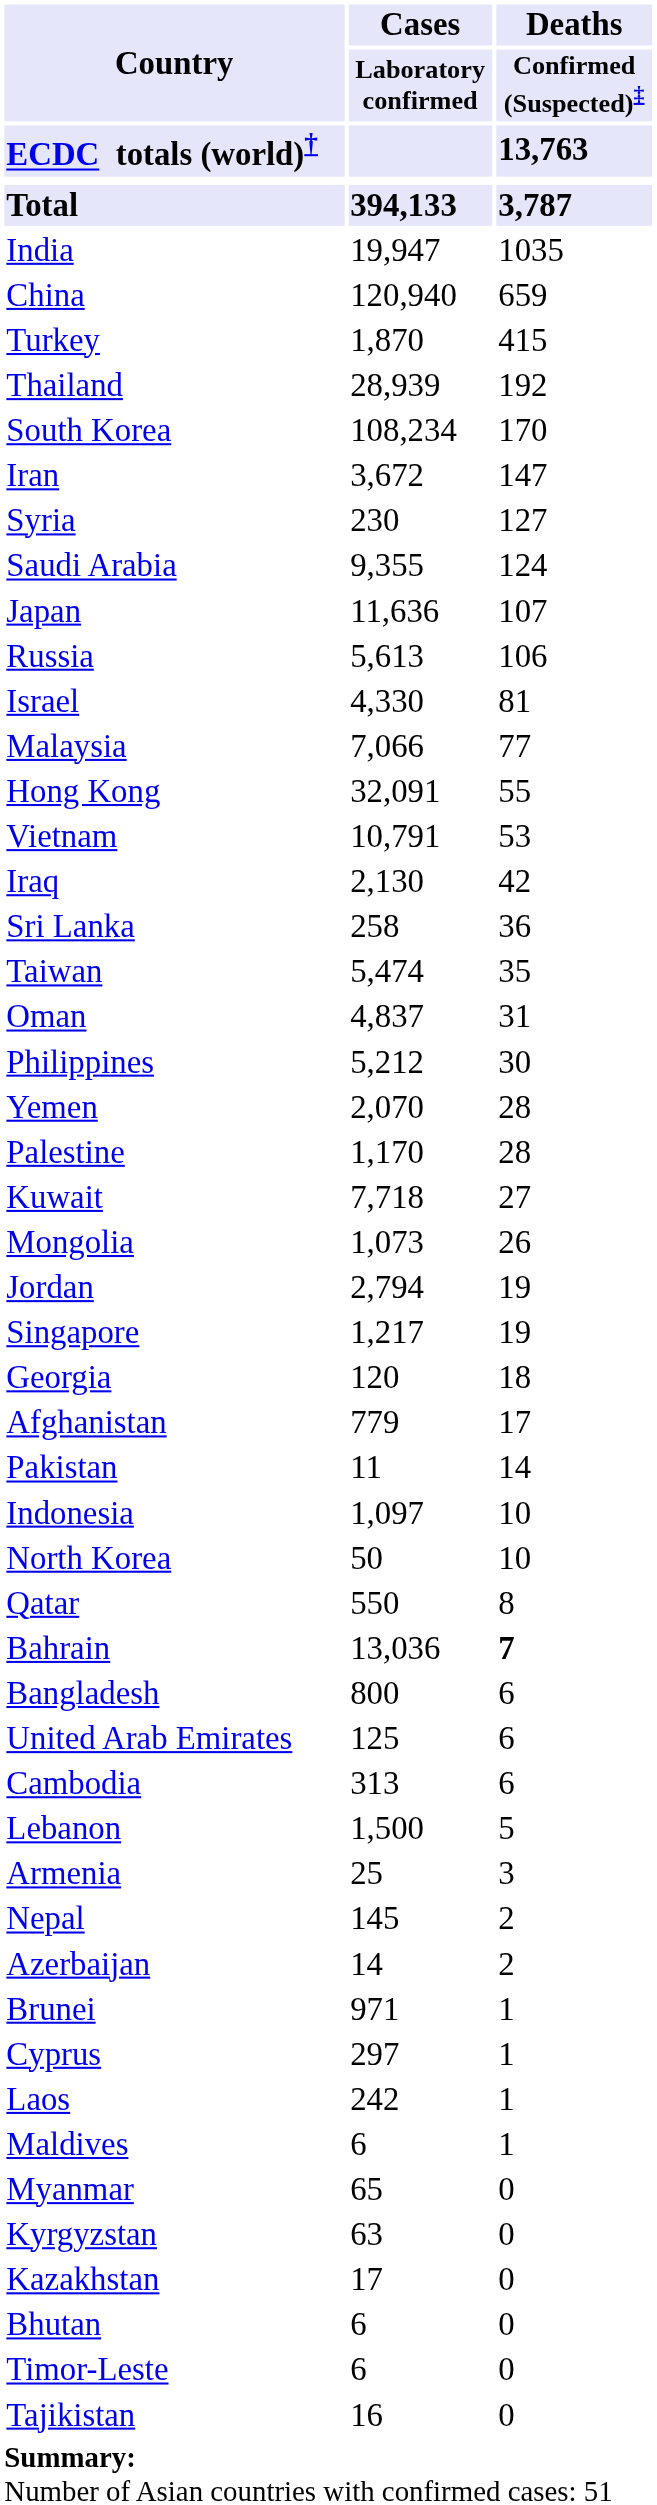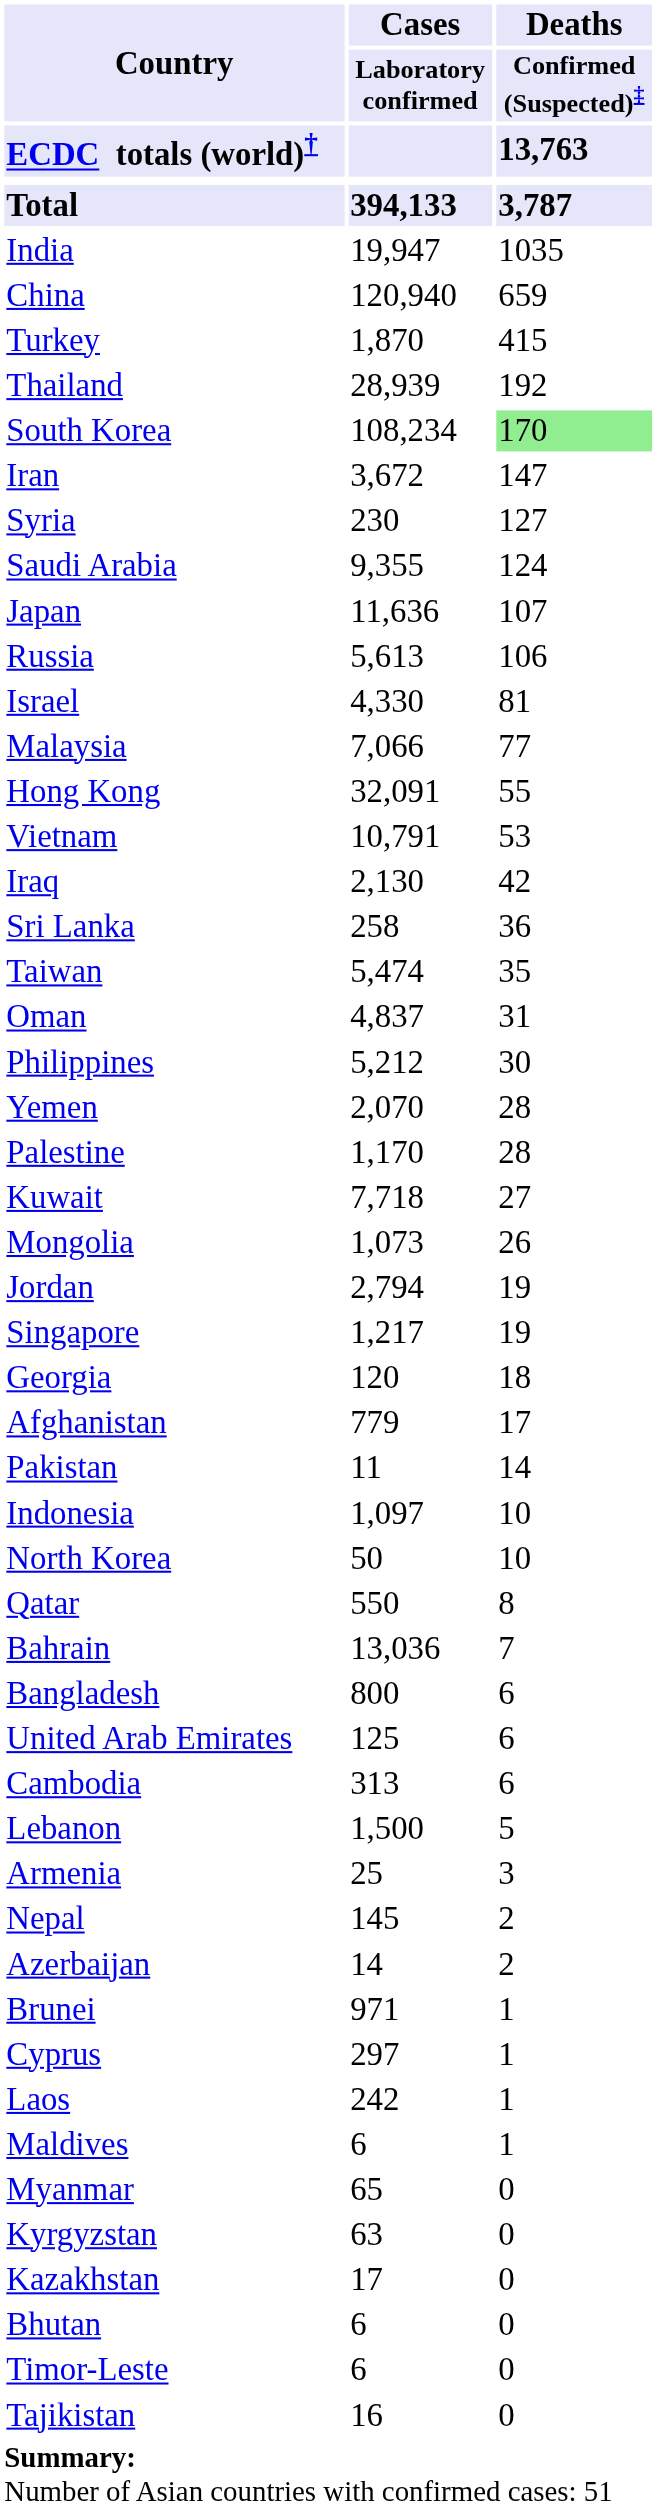South Korea | Deaths / Confirmed (Suspected)‡: no background -> lightgreen background
Bahrain | Deaths / Confirmed (Suspected)‡: bold -> normal
